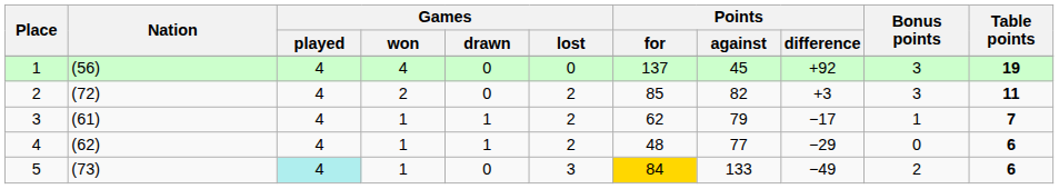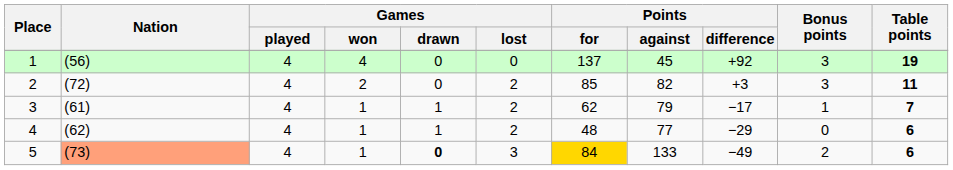5 | Nation: no background -> lightsalmon background
5 | Games / played: paleturquoise background -> no background
5 | Games / drawn: normal -> bold
